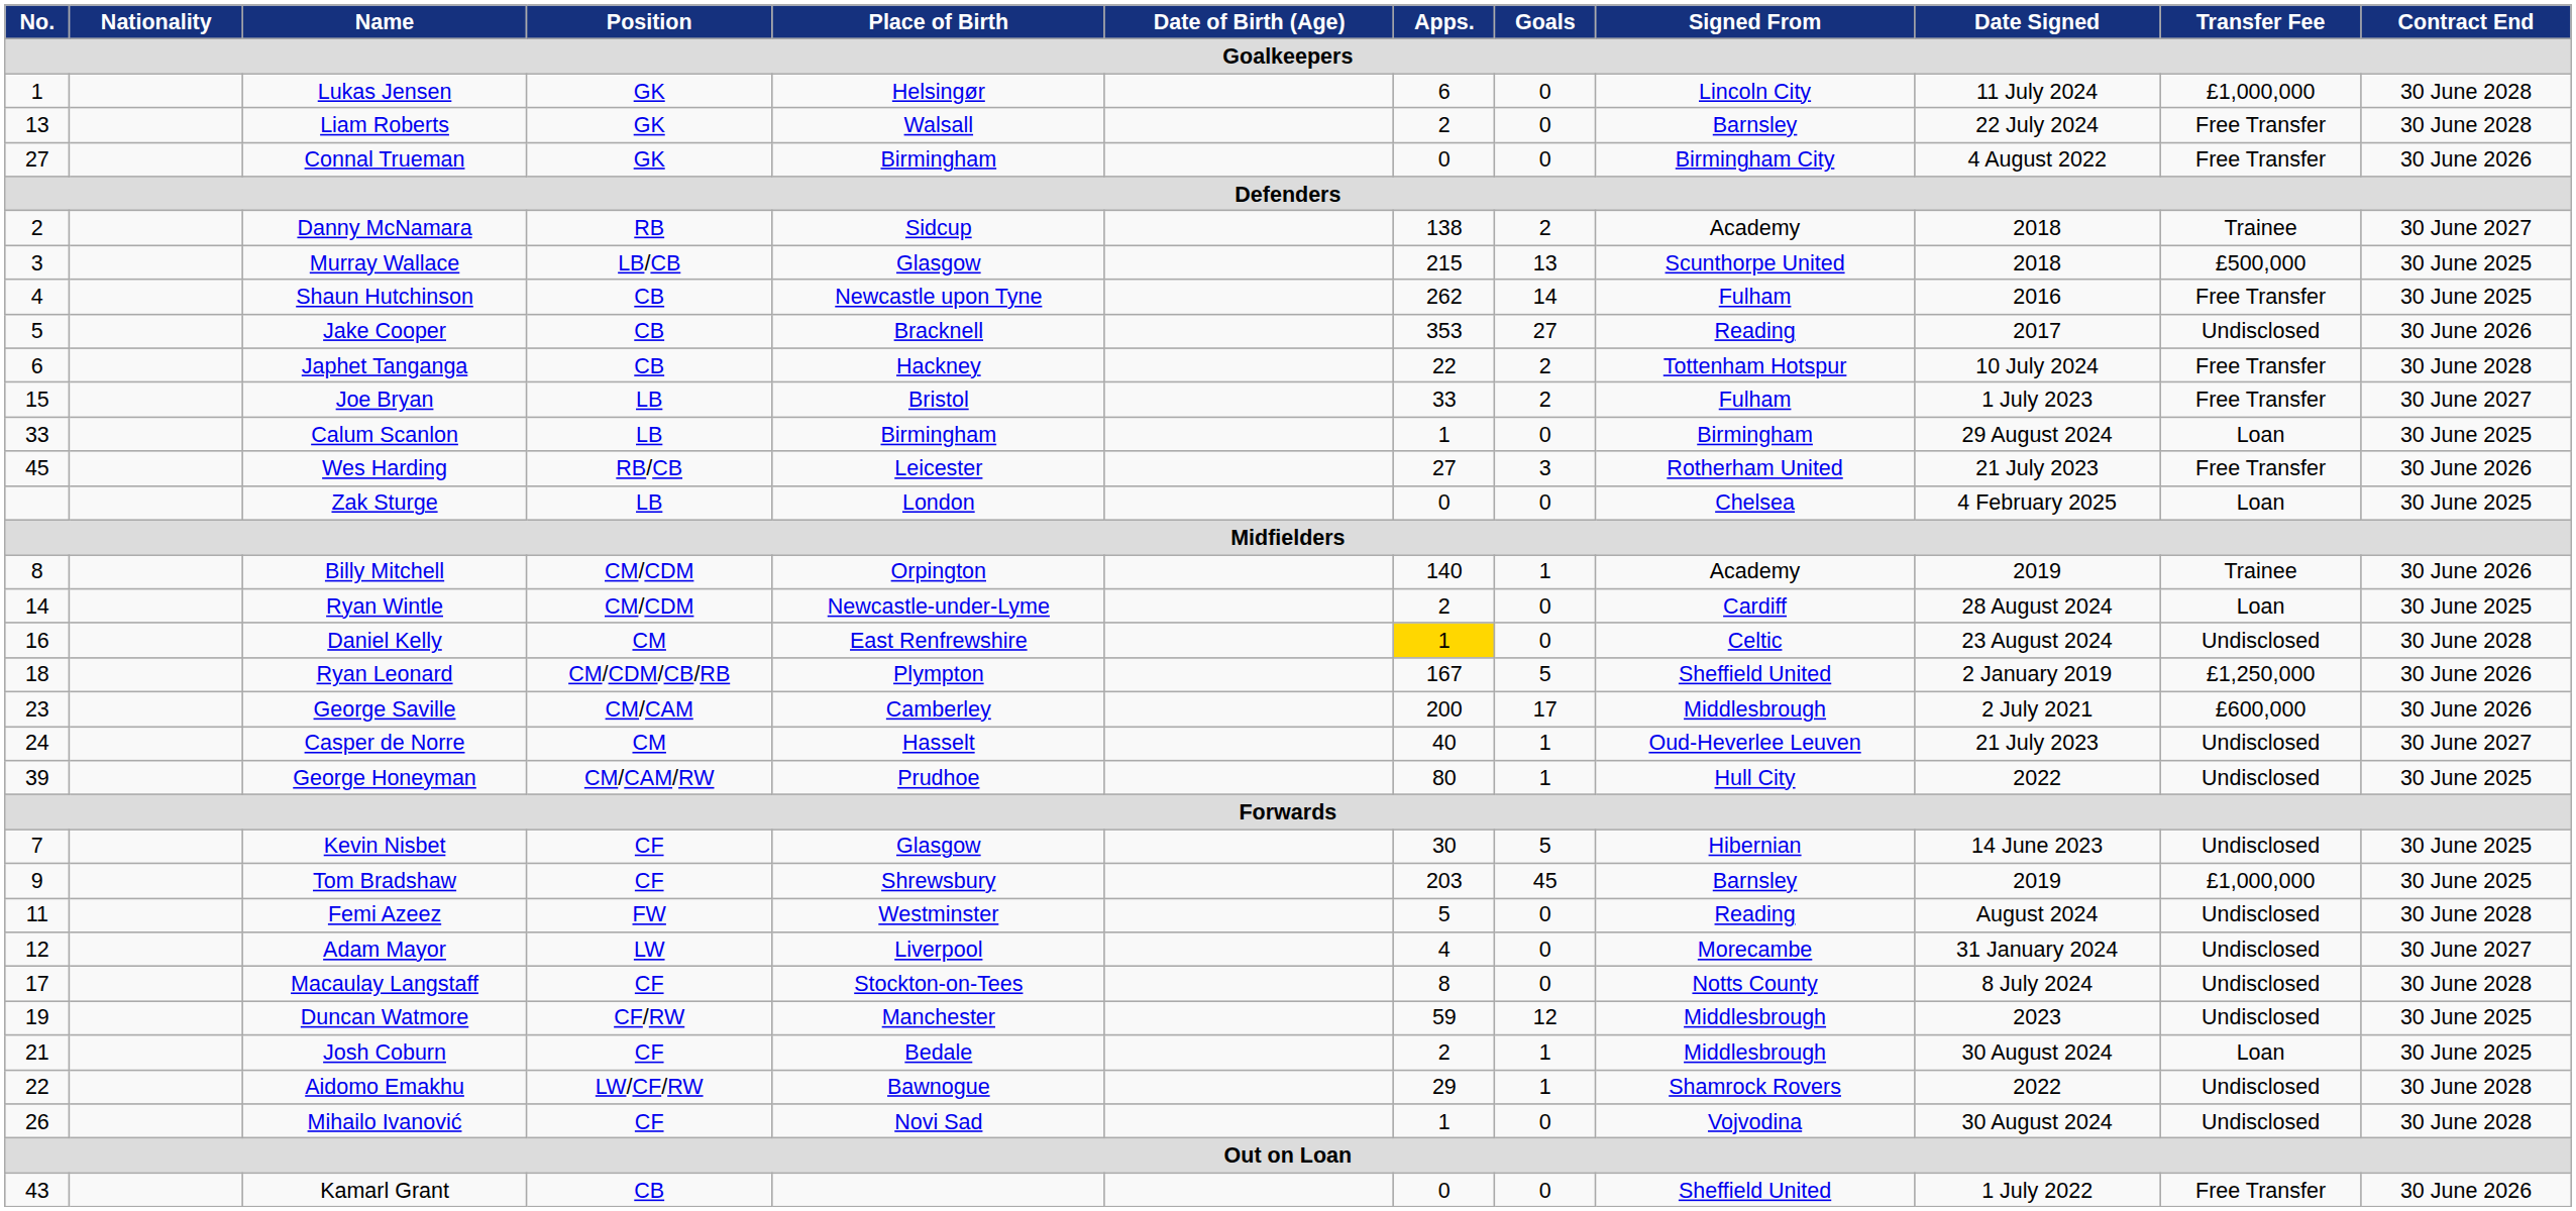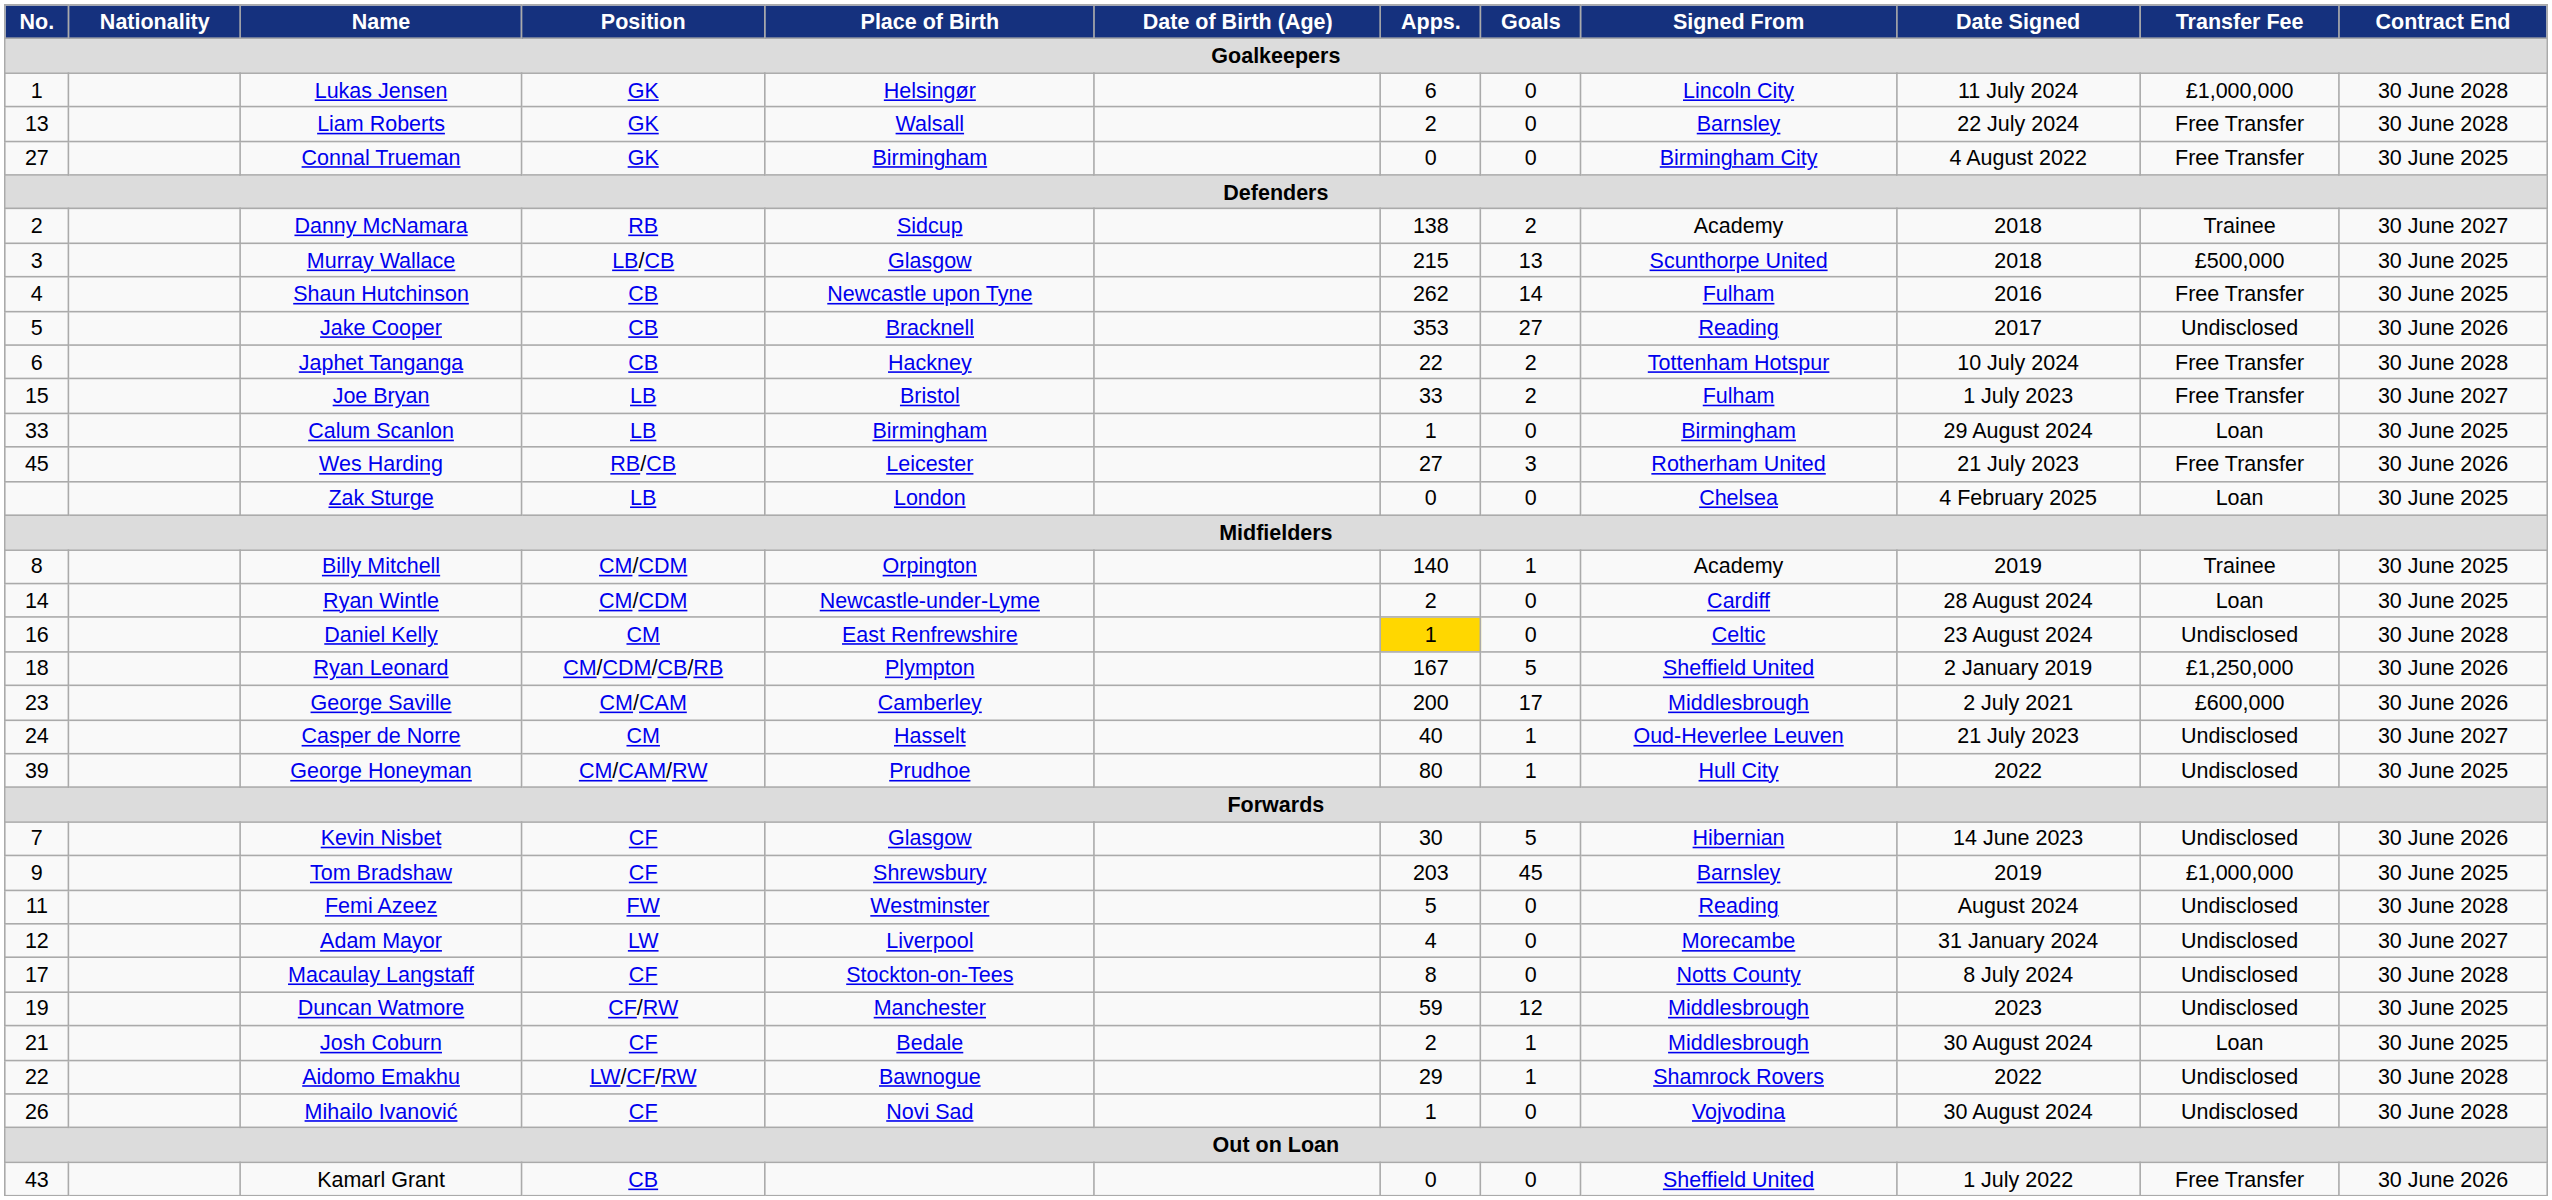Connal Trueman | Contract End: 30 June 2026 -> 30 June 2025
Billy Mitchell | Contract End: 30 June 2026 -> 30 June 2025
Kevin Nisbet | Contract End: 30 June 2025 -> 30 June 2026
